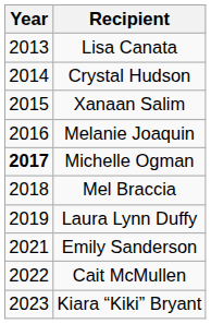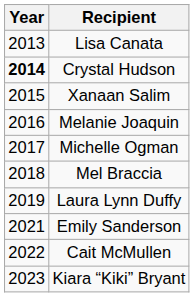Crystal Hudson | Year: normal -> bold
Michelle Ogman | Year: bold -> normal
